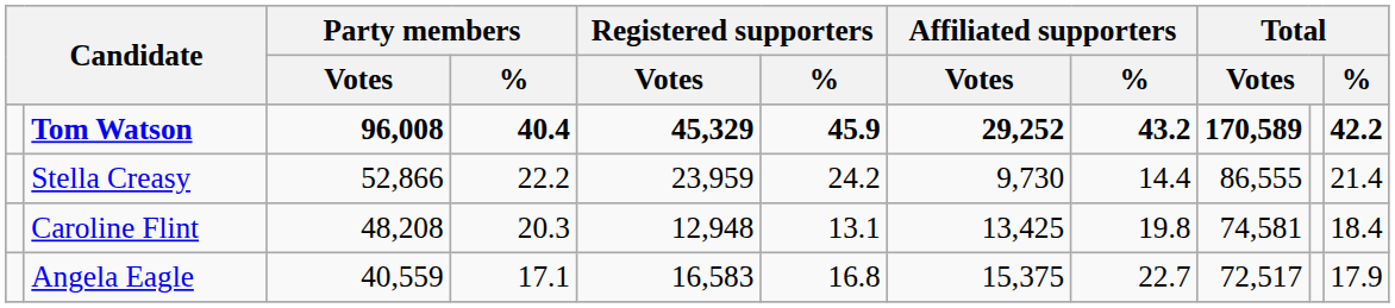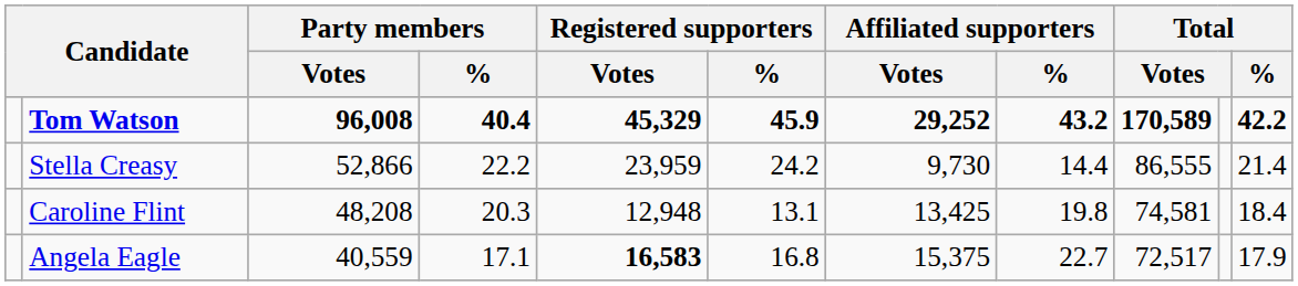Angela Eagle | Registered supporters / Votes: normal -> bold
